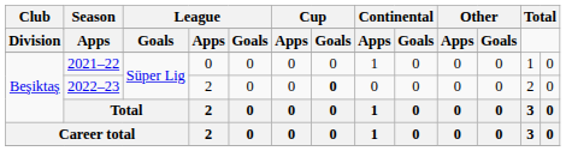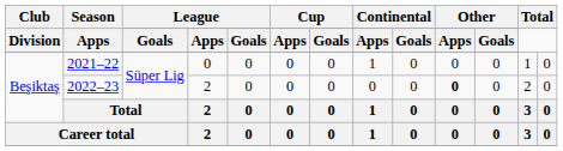2022–23 | column 7: bold -> normal
2022–23 | column 10: normal -> bold
